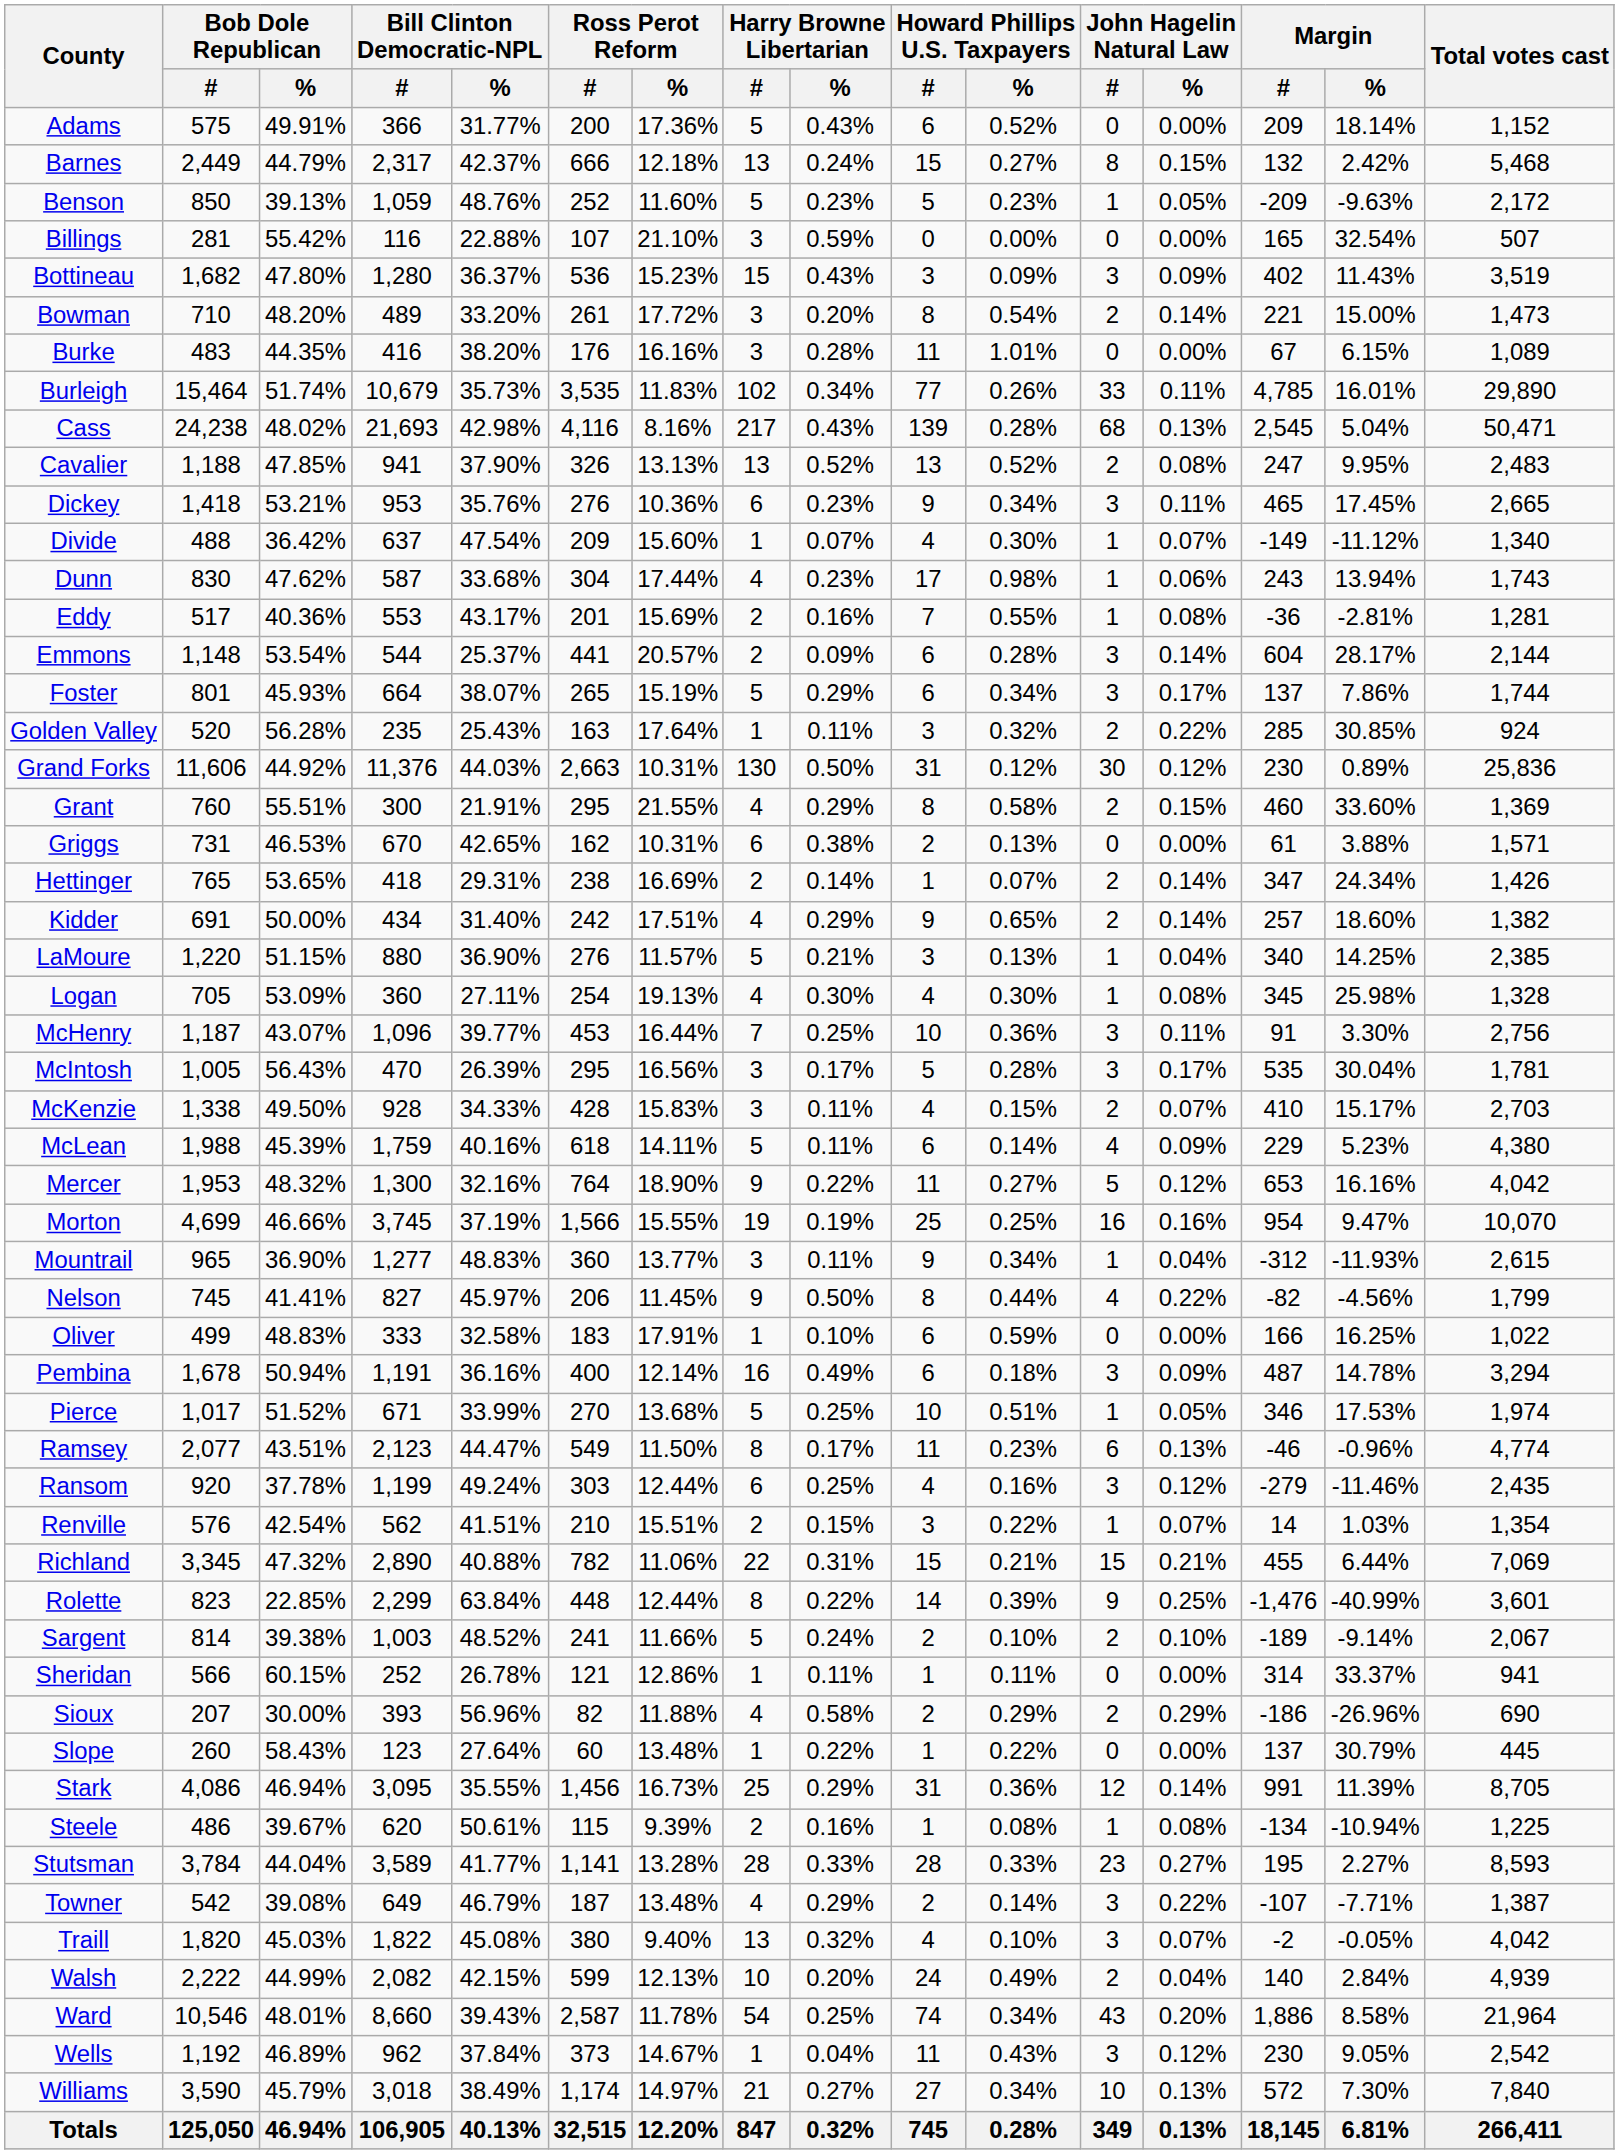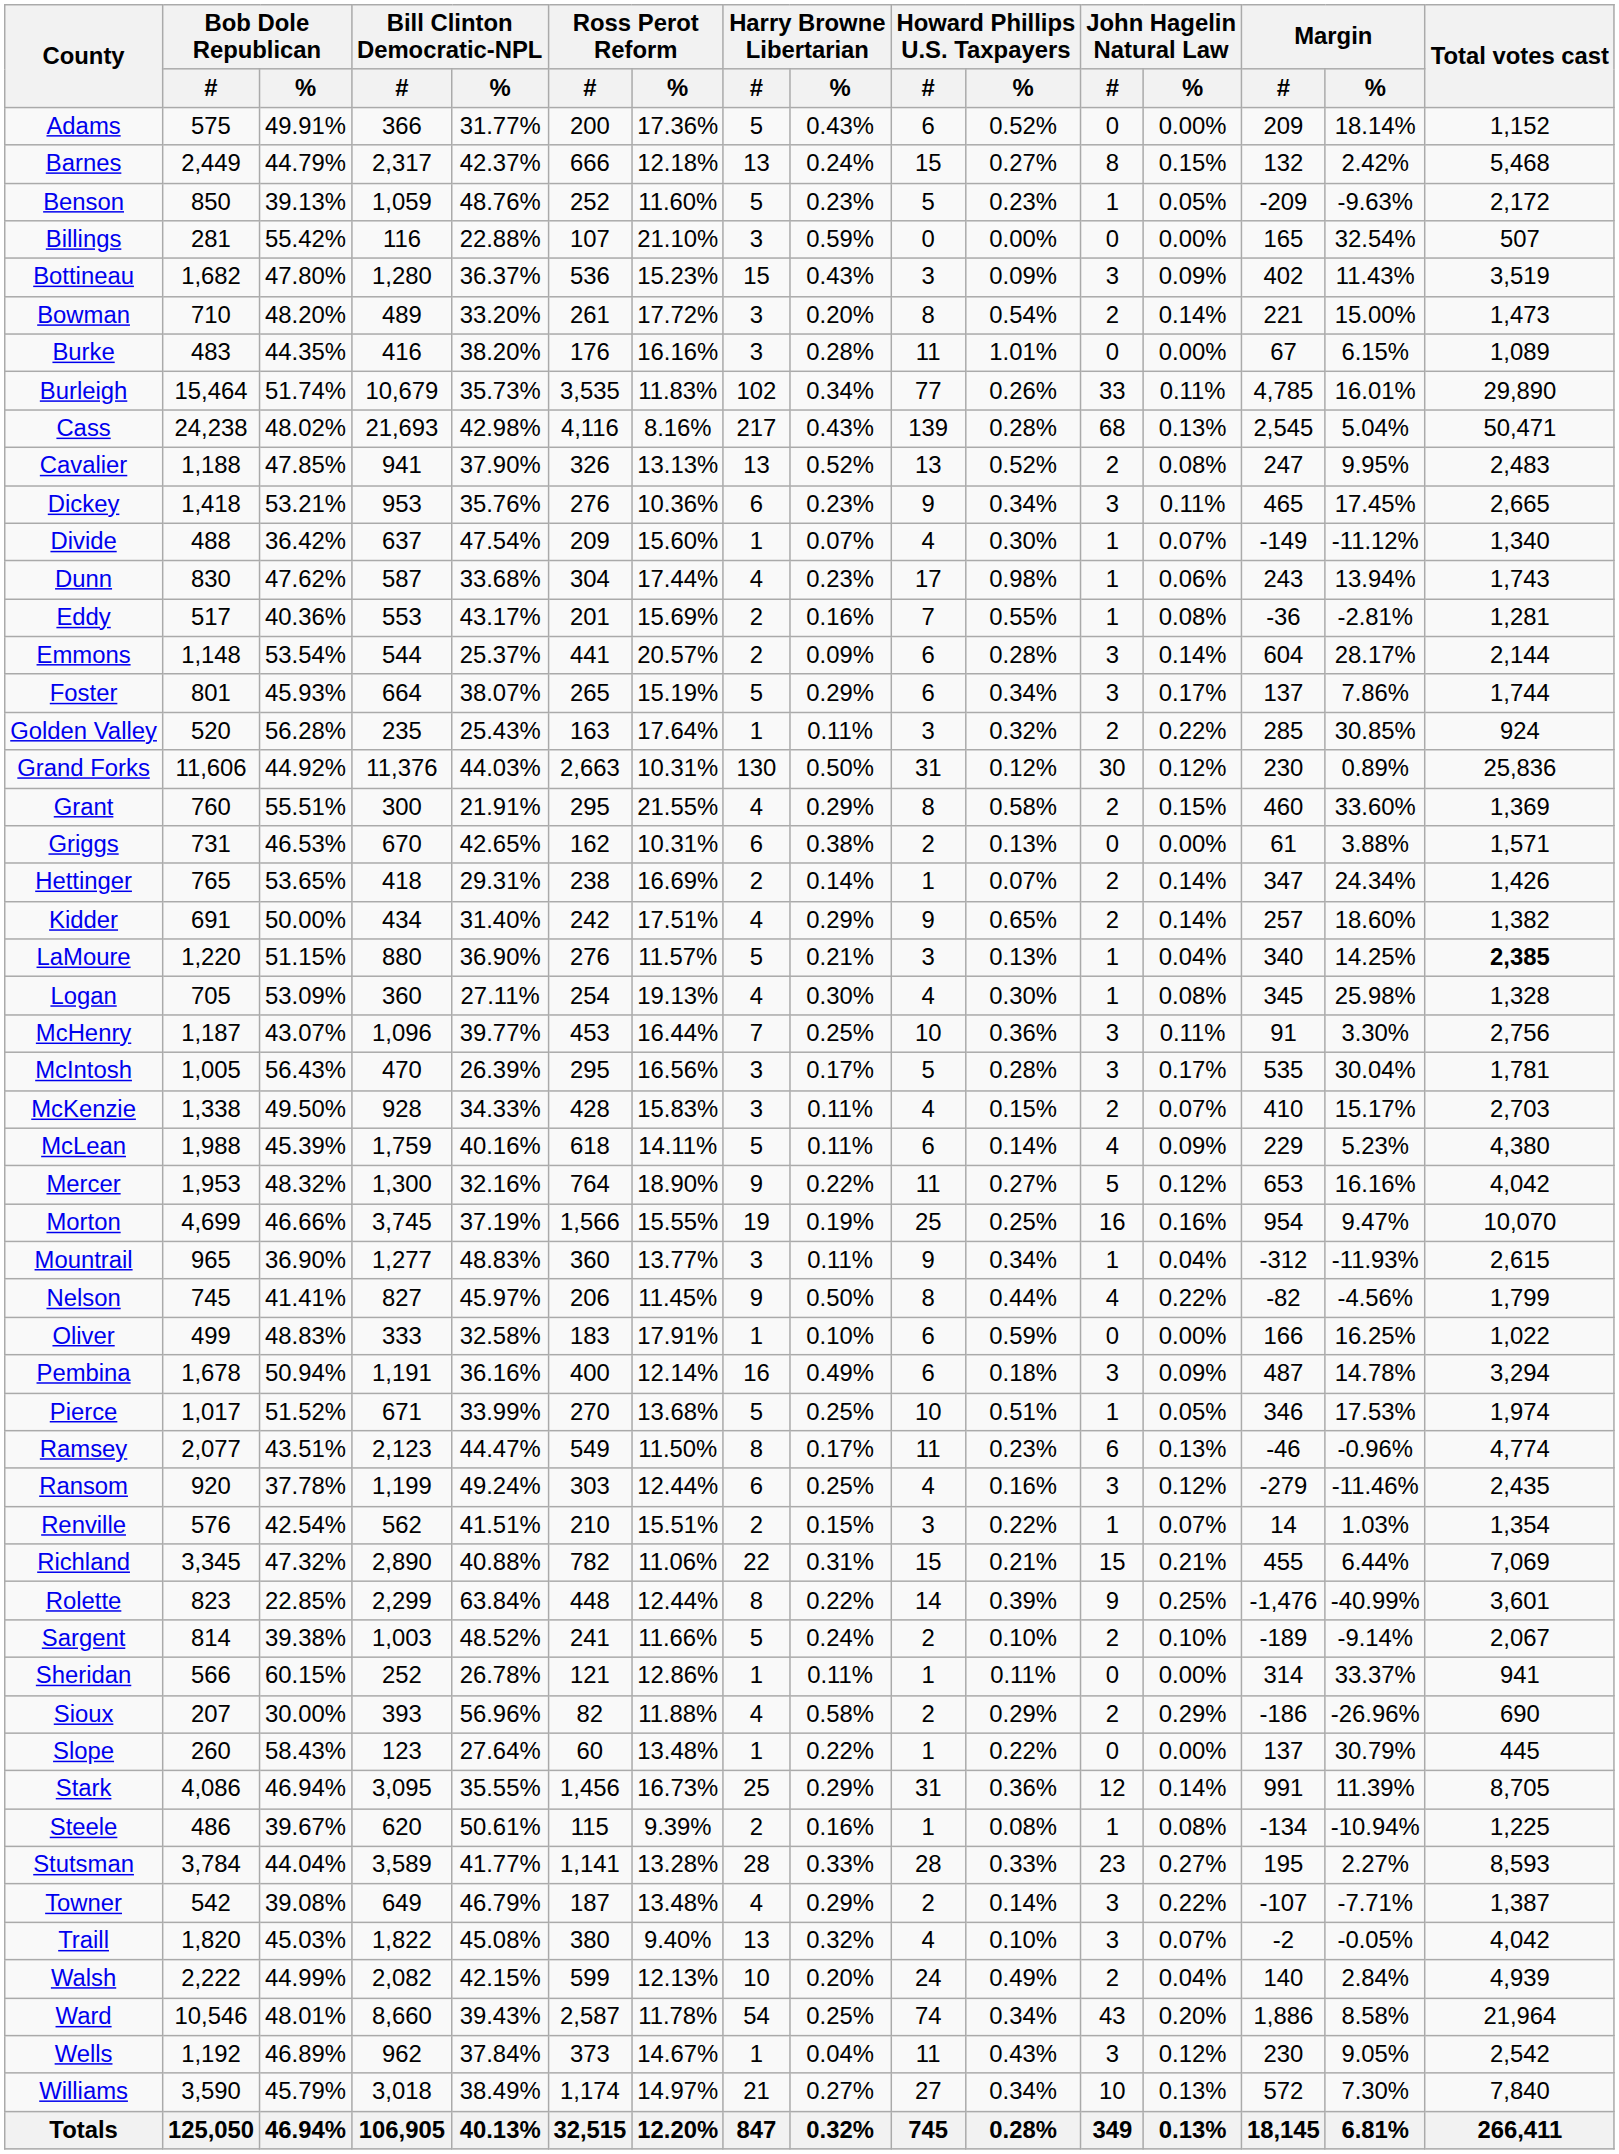LaMoure | Total votes cast: normal -> bold
